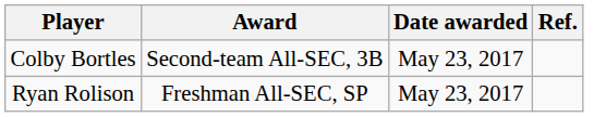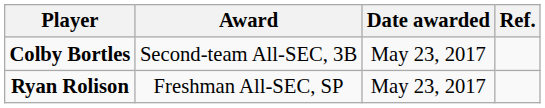row 2 | Player: normal -> bold
row 3 | Player: normal -> bold
